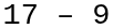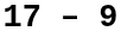row 1 | column 1: normal -> bold
